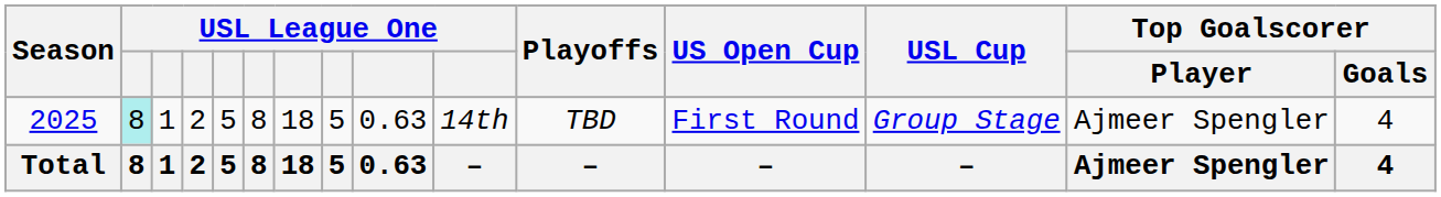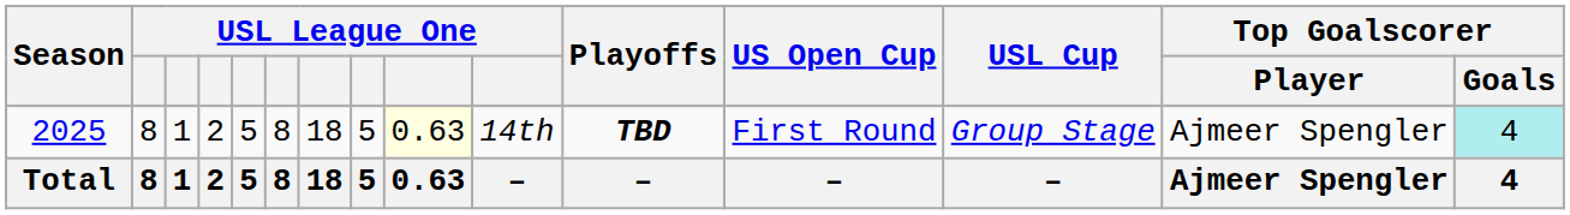2025 | column 2: paleturquoise background -> no background
2025 | column 9: no background -> lightyellow background
2025 | Playoffs: normal -> bold
2025 | Top Goalscorer / Goals: no background -> paleturquoise background
